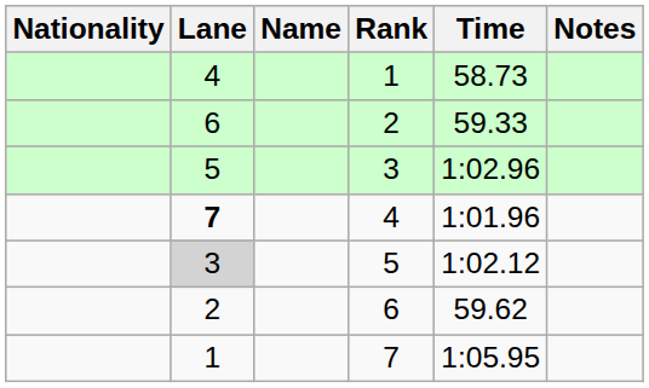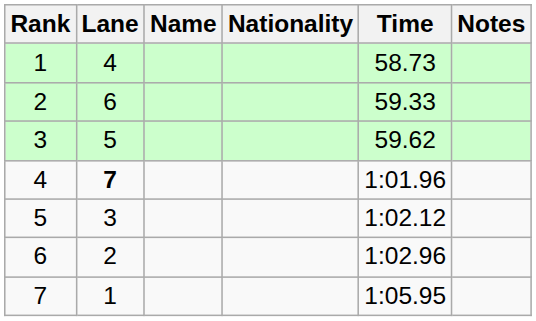columns swapped: Rank <-> Nationality
row 4 | Time: 1:02.96 -> 59.62
row 6 | Lane: lightgrey background -> no background
row 7 | Time: 59.62 -> 1:02.96
